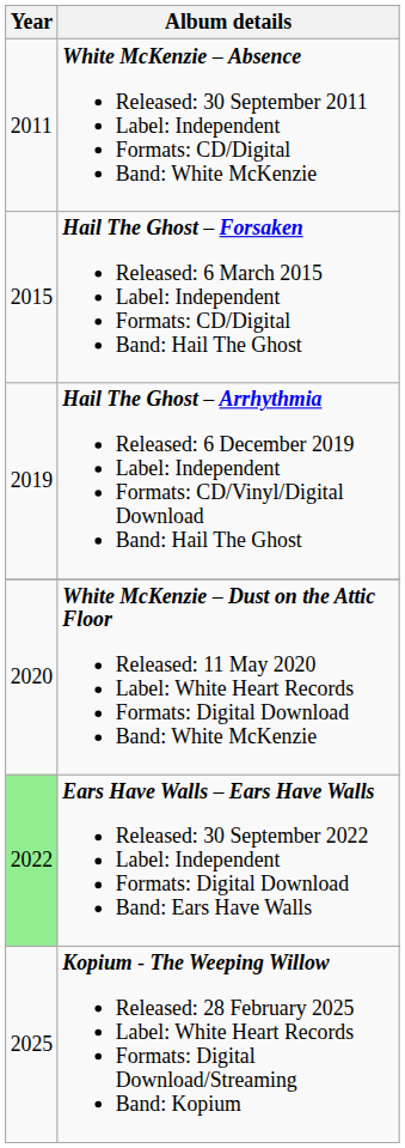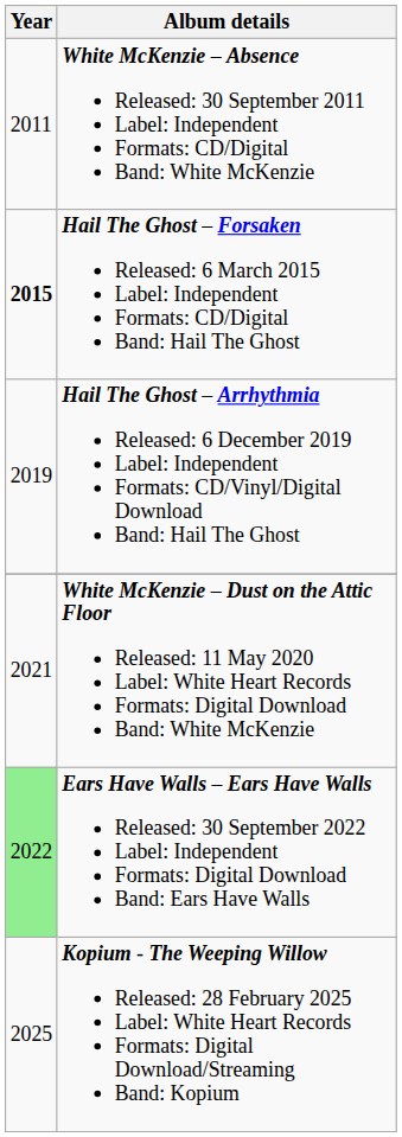row 3 | Year: normal -> bold
row 5 | Year: 2020 -> 2021
